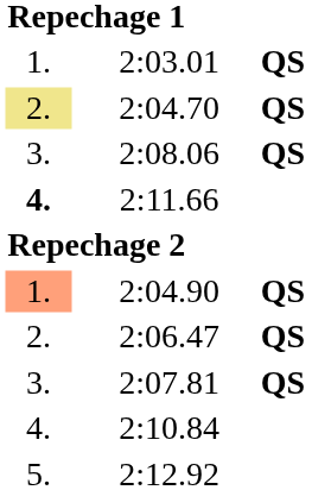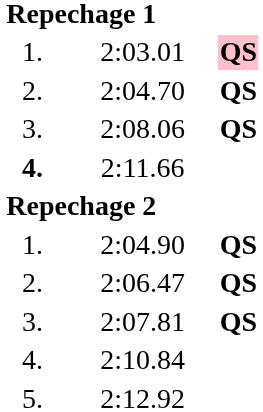2:03.01 | column 3: no background -> pink background
2:04.70 | column 1: khaki background -> no background
2:04.90 | column 1: lightsalmon background -> no background
